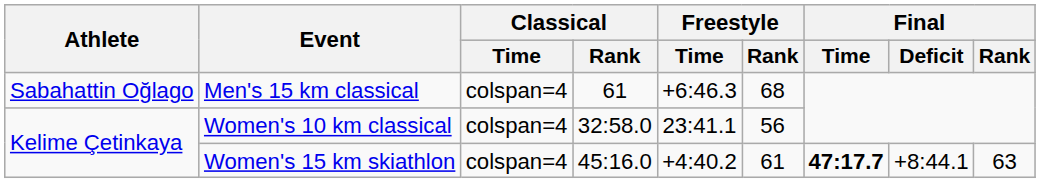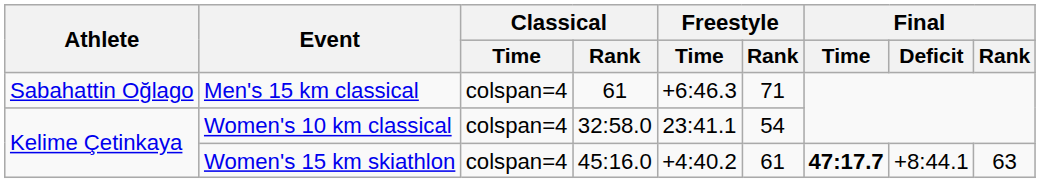Men's 15 km classical | Freestyle / Rank: 68 -> 71
Women's 10 km classical | Freestyle / Rank: 56 -> 54
